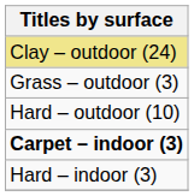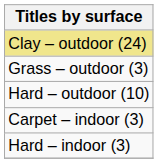row 5 | column 1: bold -> normal
